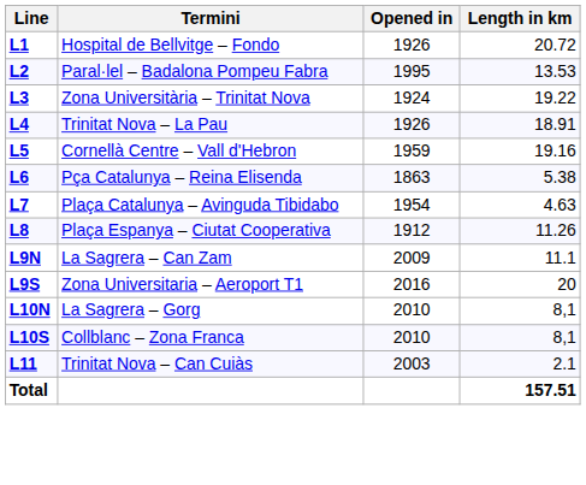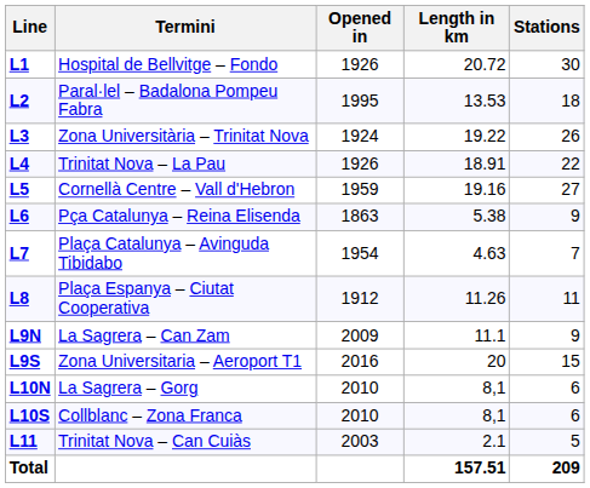+ column: Stations | 30 | 18 | 26 | 22 | 27 | 9 | 7 | 11 | 9 | 15 | 6 | 6 | 5 | 209
